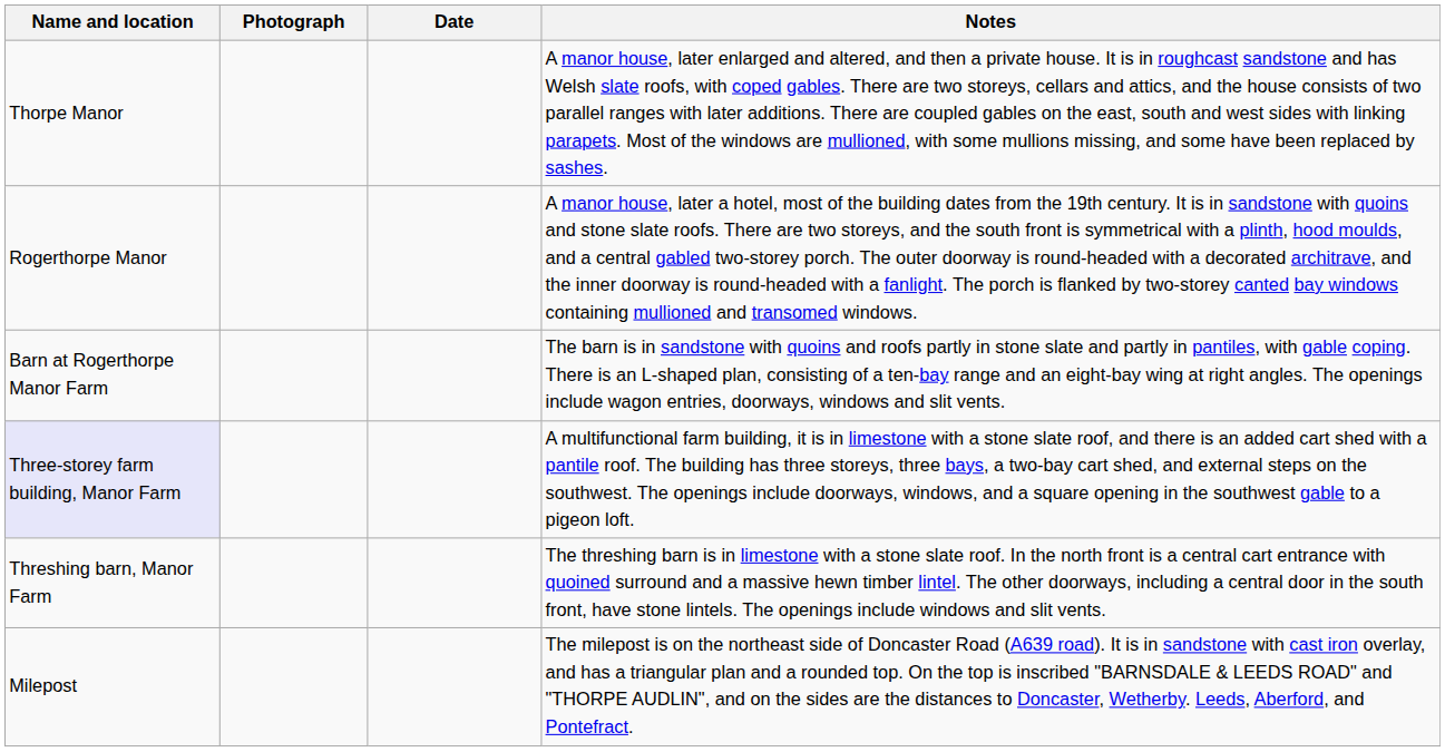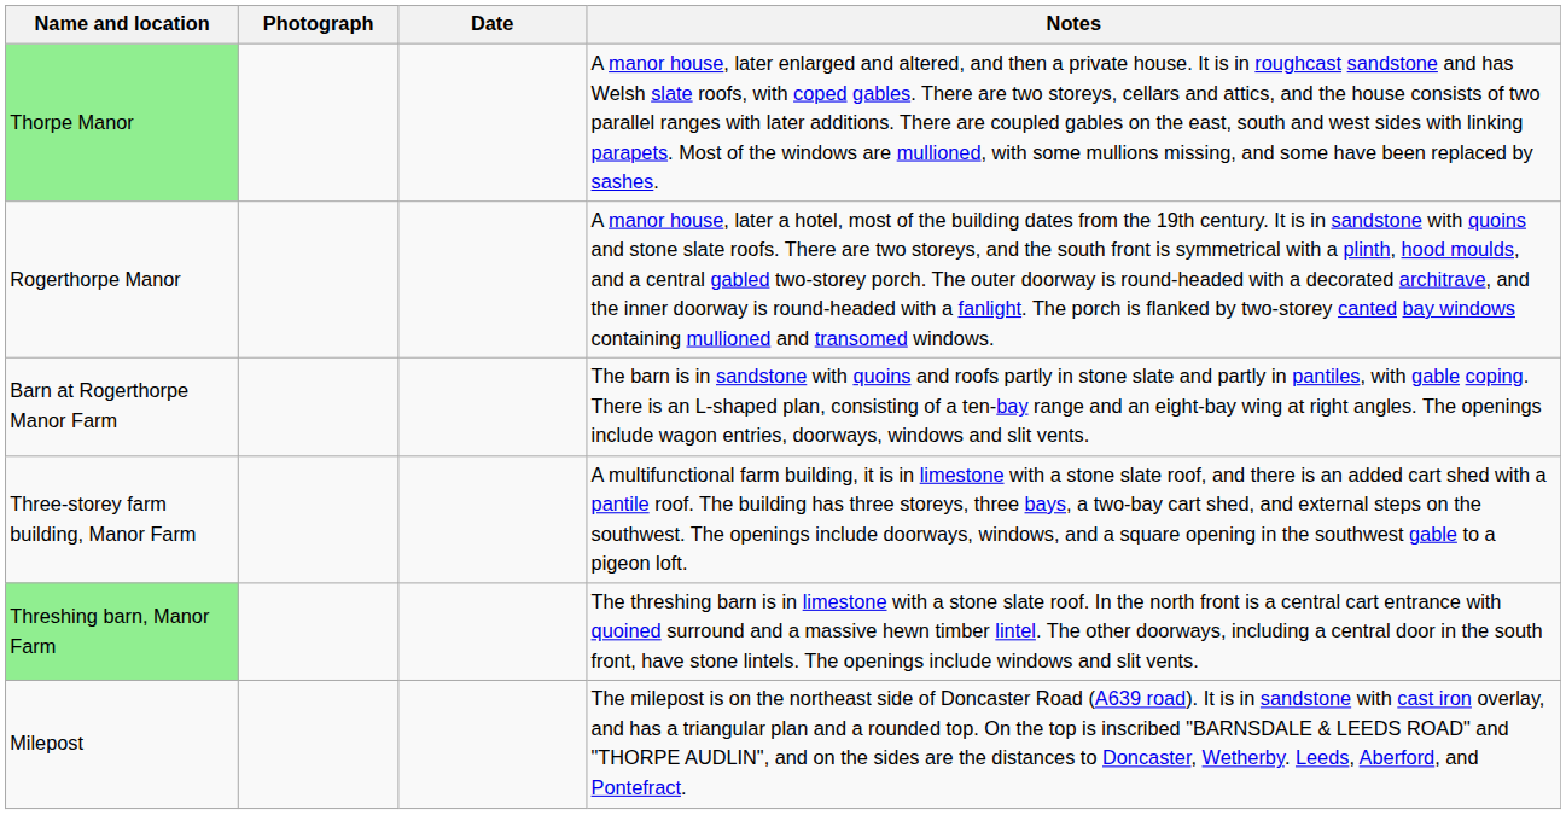Thorpe Manor | Name and location: no background -> lightgreen background
Three-storey farm building, Manor Farm | Name and location: lavender background -> no background
Threshing barn, Manor Farm | Name and location: no background -> lightgreen background
